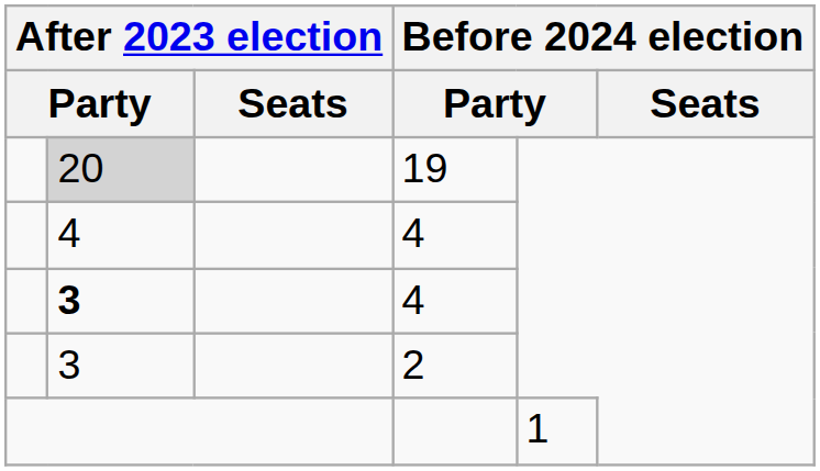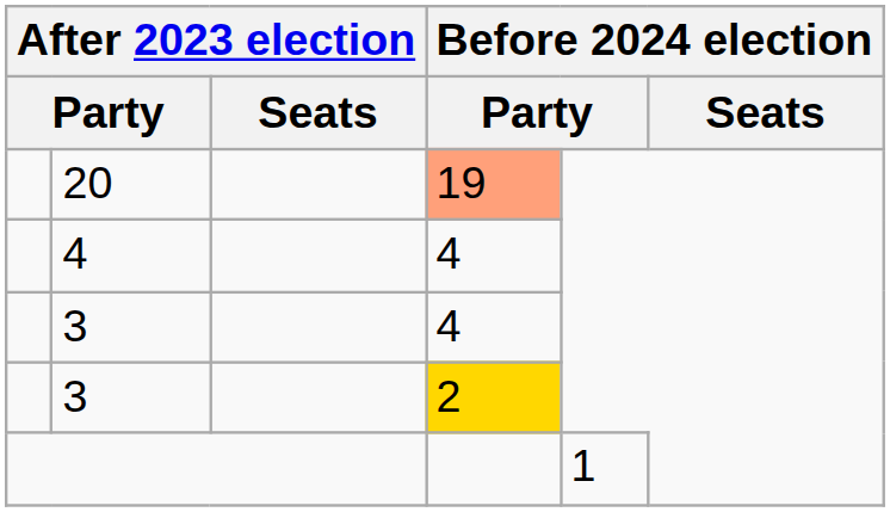20 | column 2: lightgrey background -> no background
20 | column 4: no background -> lightsalmon background
3 / 4 | column 2: bold -> normal
3 / 2 | column 4: no background -> gold background
